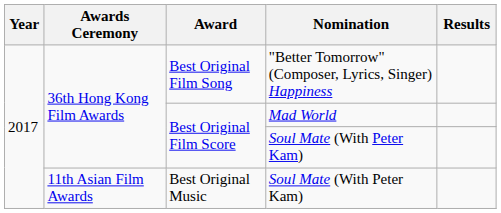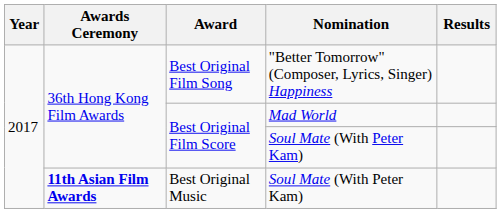Best Original Music | Awards Ceremony: normal -> bold
